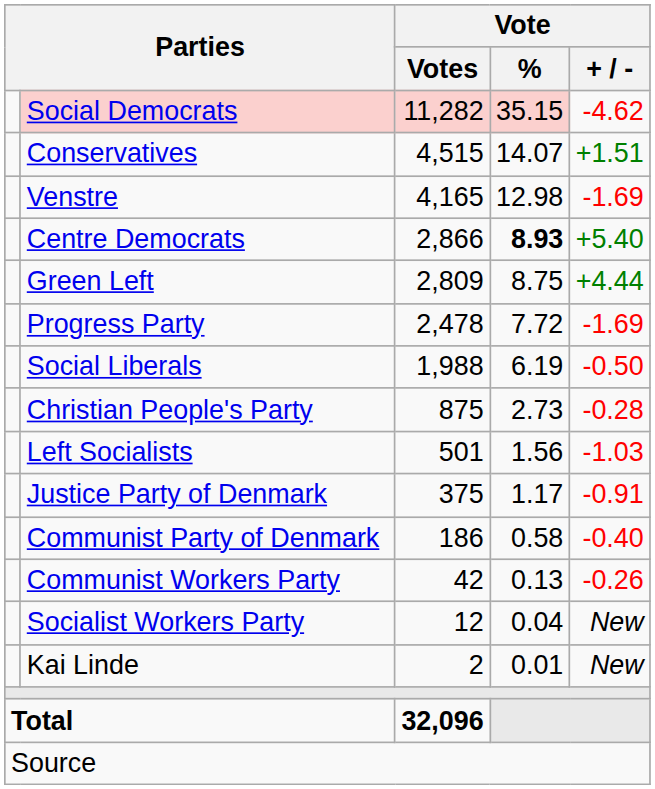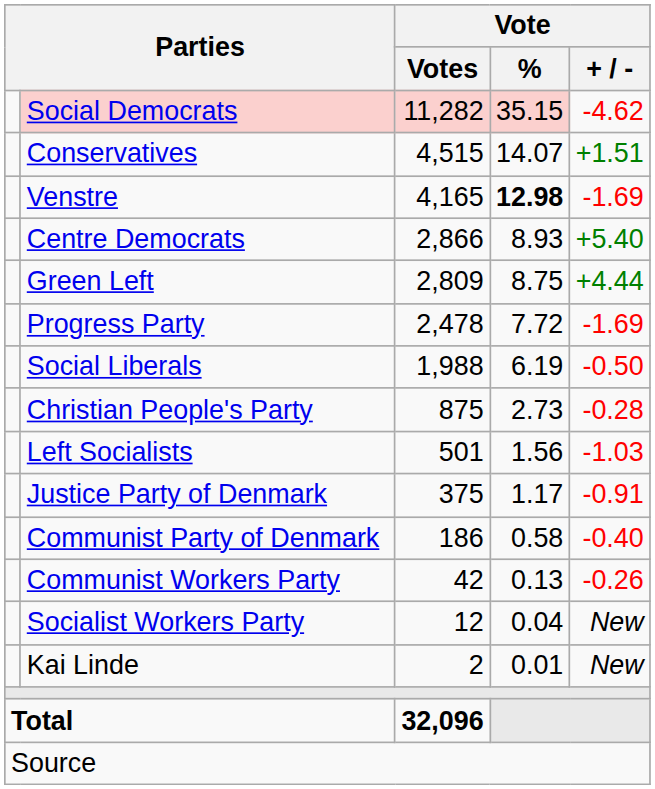Venstre | Vote / %: normal -> bold
Centre Democrats | Vote / %: bold -> normal
